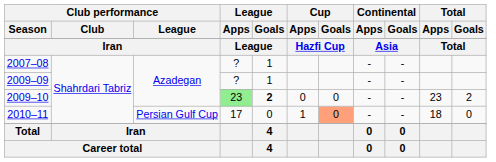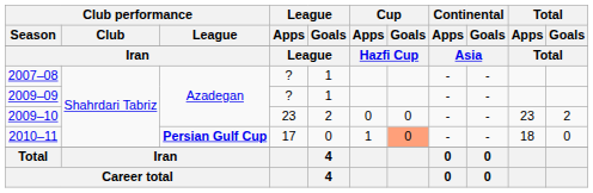2009–10 | League / Apps: lightgreen background -> no background
2009–10 | League / Goals: bold -> normal
2010–11 | Club performance / League: normal -> bold
